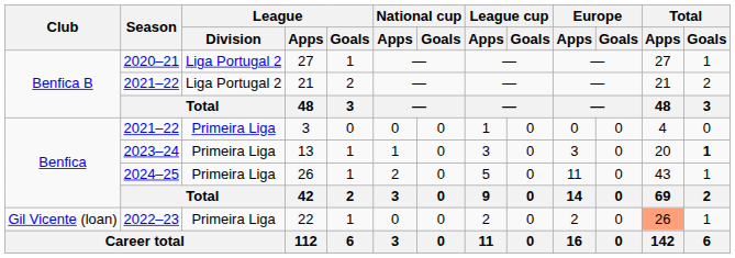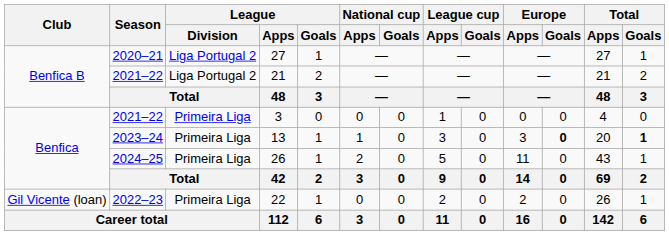13 | Europe / Goals: normal -> bold
22 | Total / Apps: lightsalmon background -> no background
